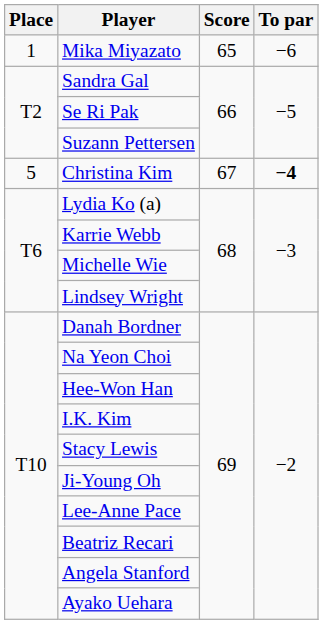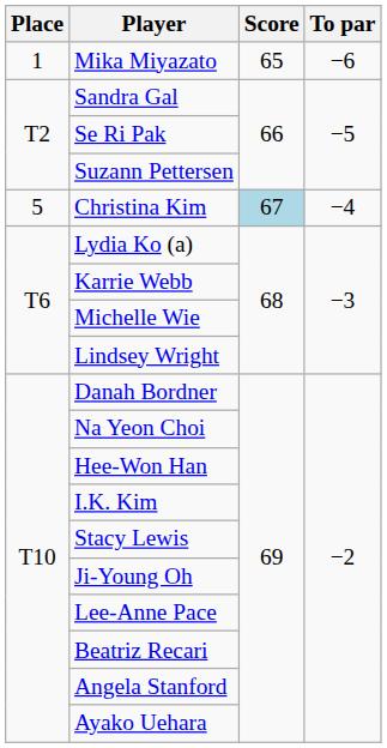Christina Kim | Score: no background -> lightblue background
Christina Kim | To par: bold -> normal
